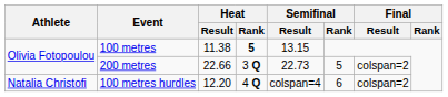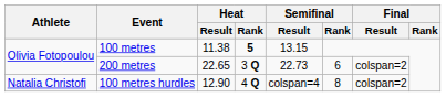200 metres | Heat / Result: 22.66 -> 22.65
200 metres | Semifinal / Rank: 5 -> 6
100 metres hurdles | Heat / Result: 12.20 -> 12.90
100 metres hurdles | Semifinal / Rank: 6 -> 8
